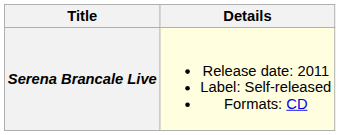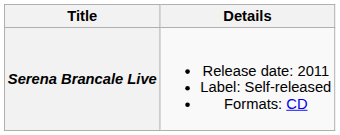Serena Brancale Live | Details: lightyellow background -> no background
